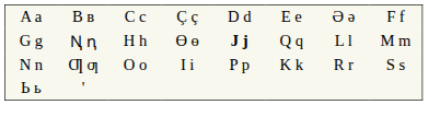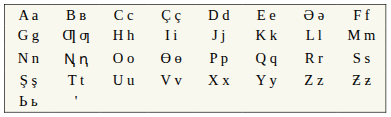G g | column 2: Ꞑ ꞑ -> Ƣ ƣ
G g | column 4: Ө ө -> I i
G g | column 5: bold -> normal
G g | column 6: Q q -> K k
N n | column 2: Ƣ ƣ -> Ꞑ ꞑ
N n | column 4: I i -> Ө ө
N n | column 6: K k -> Q q
+ row: Ş ş | T t | U u | V v | X x | Y y | Z z | Ƶ ƶ
